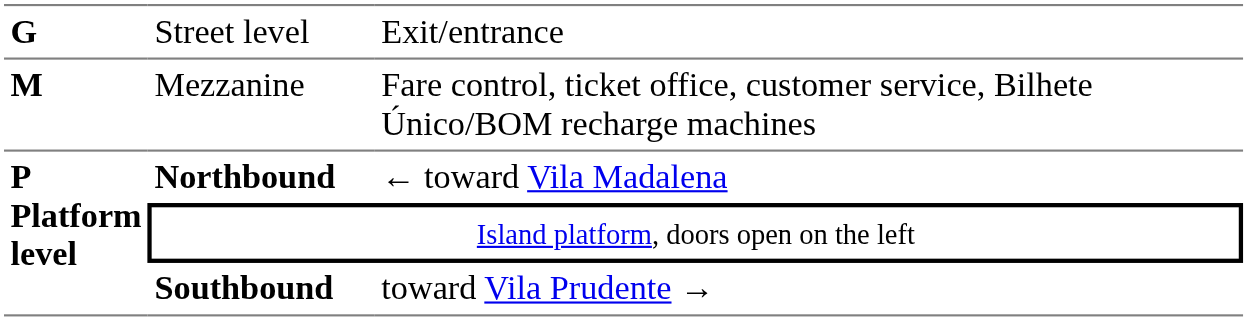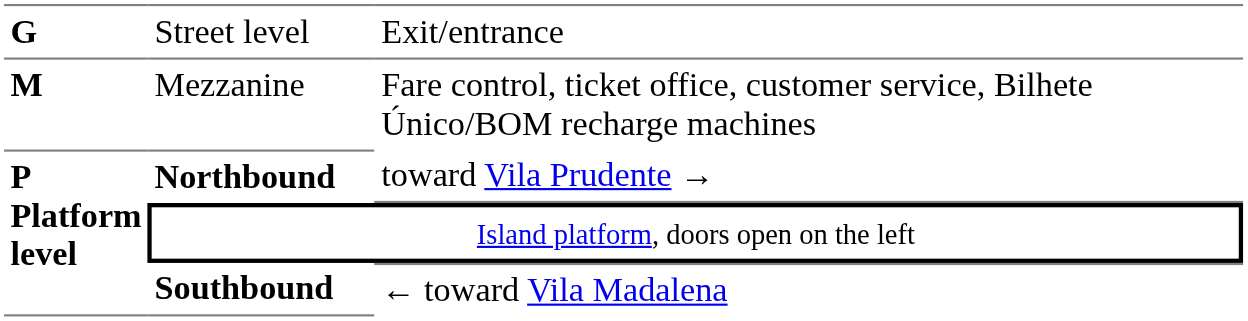Northbound | column 3: ← toward Vila Madalena -> toward Vila Prudente →
Southbound | column 3: toward Vila Prudente → -> ← toward Vila Madalena
